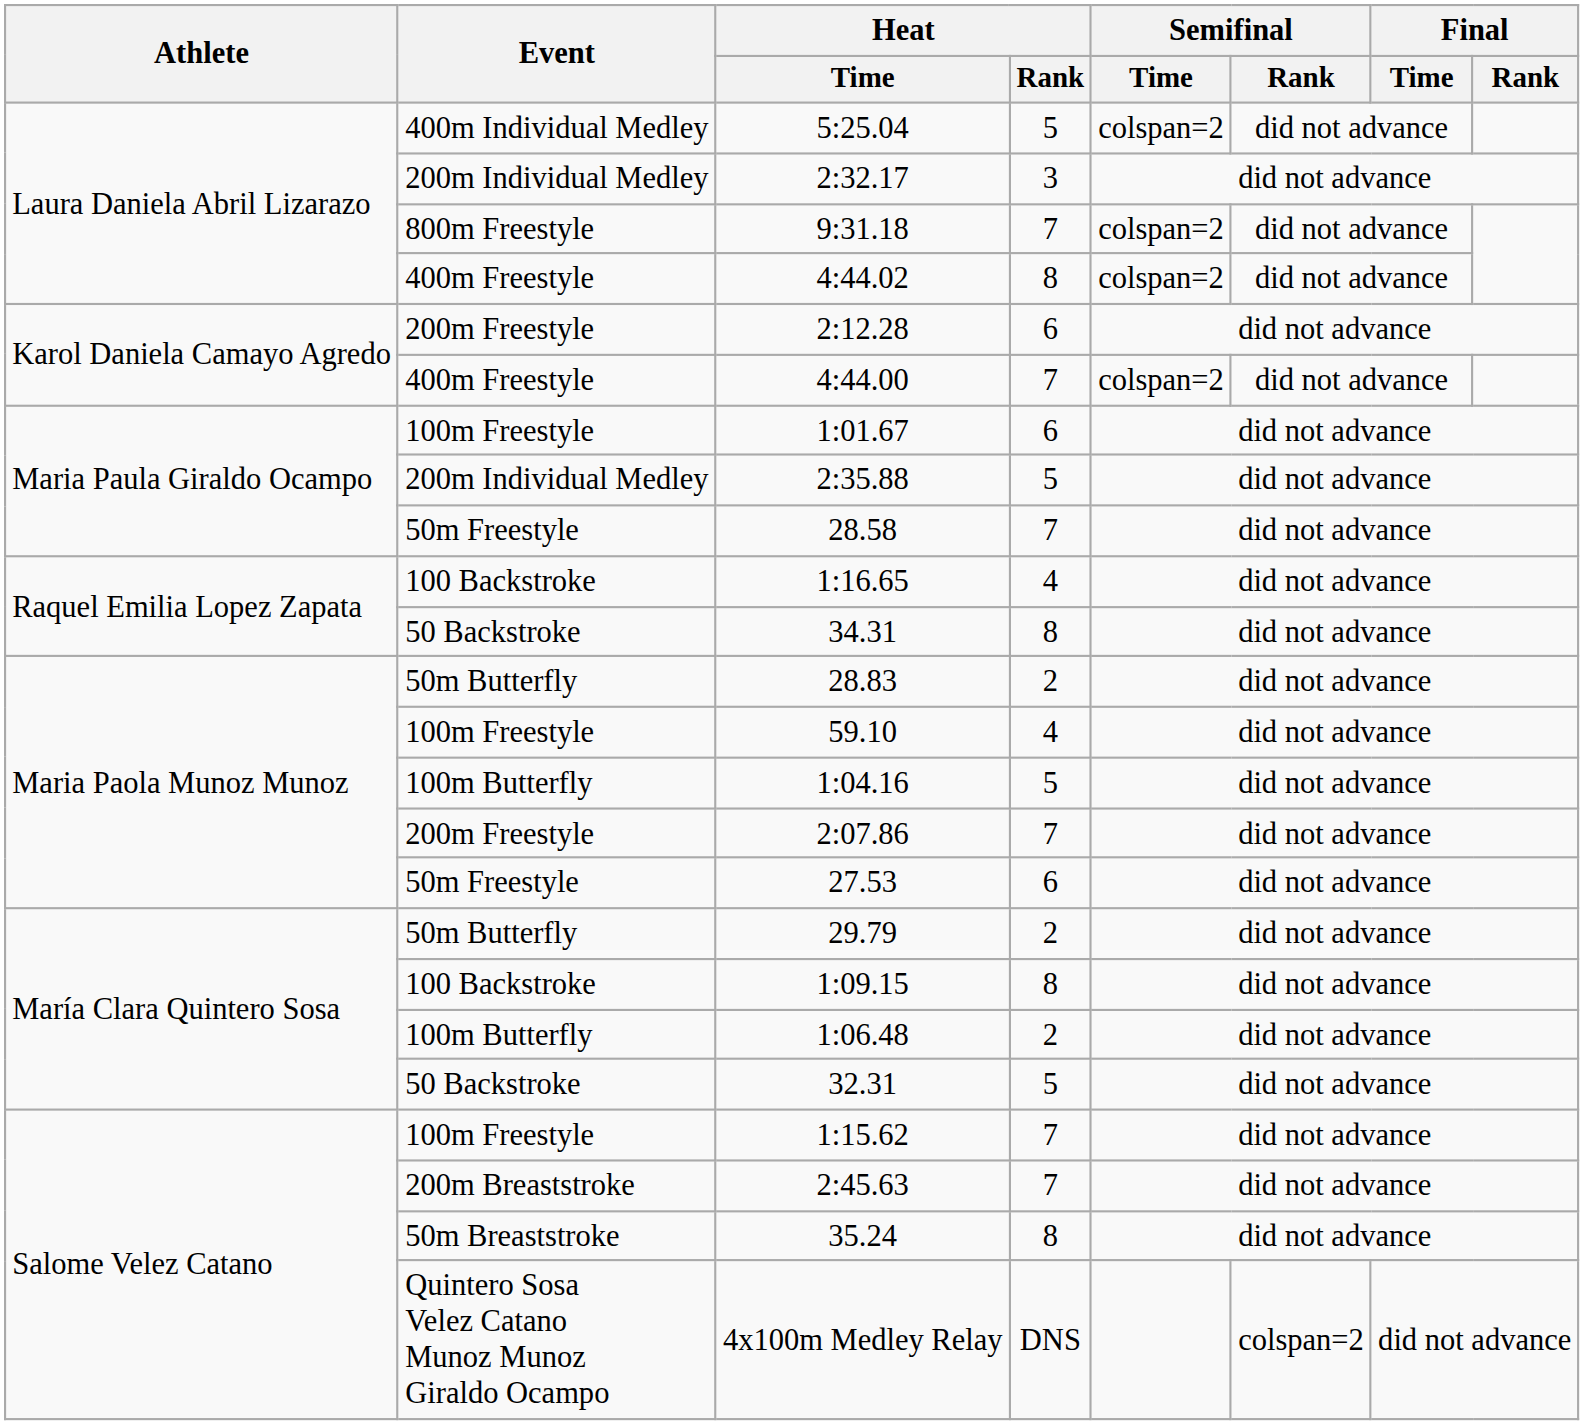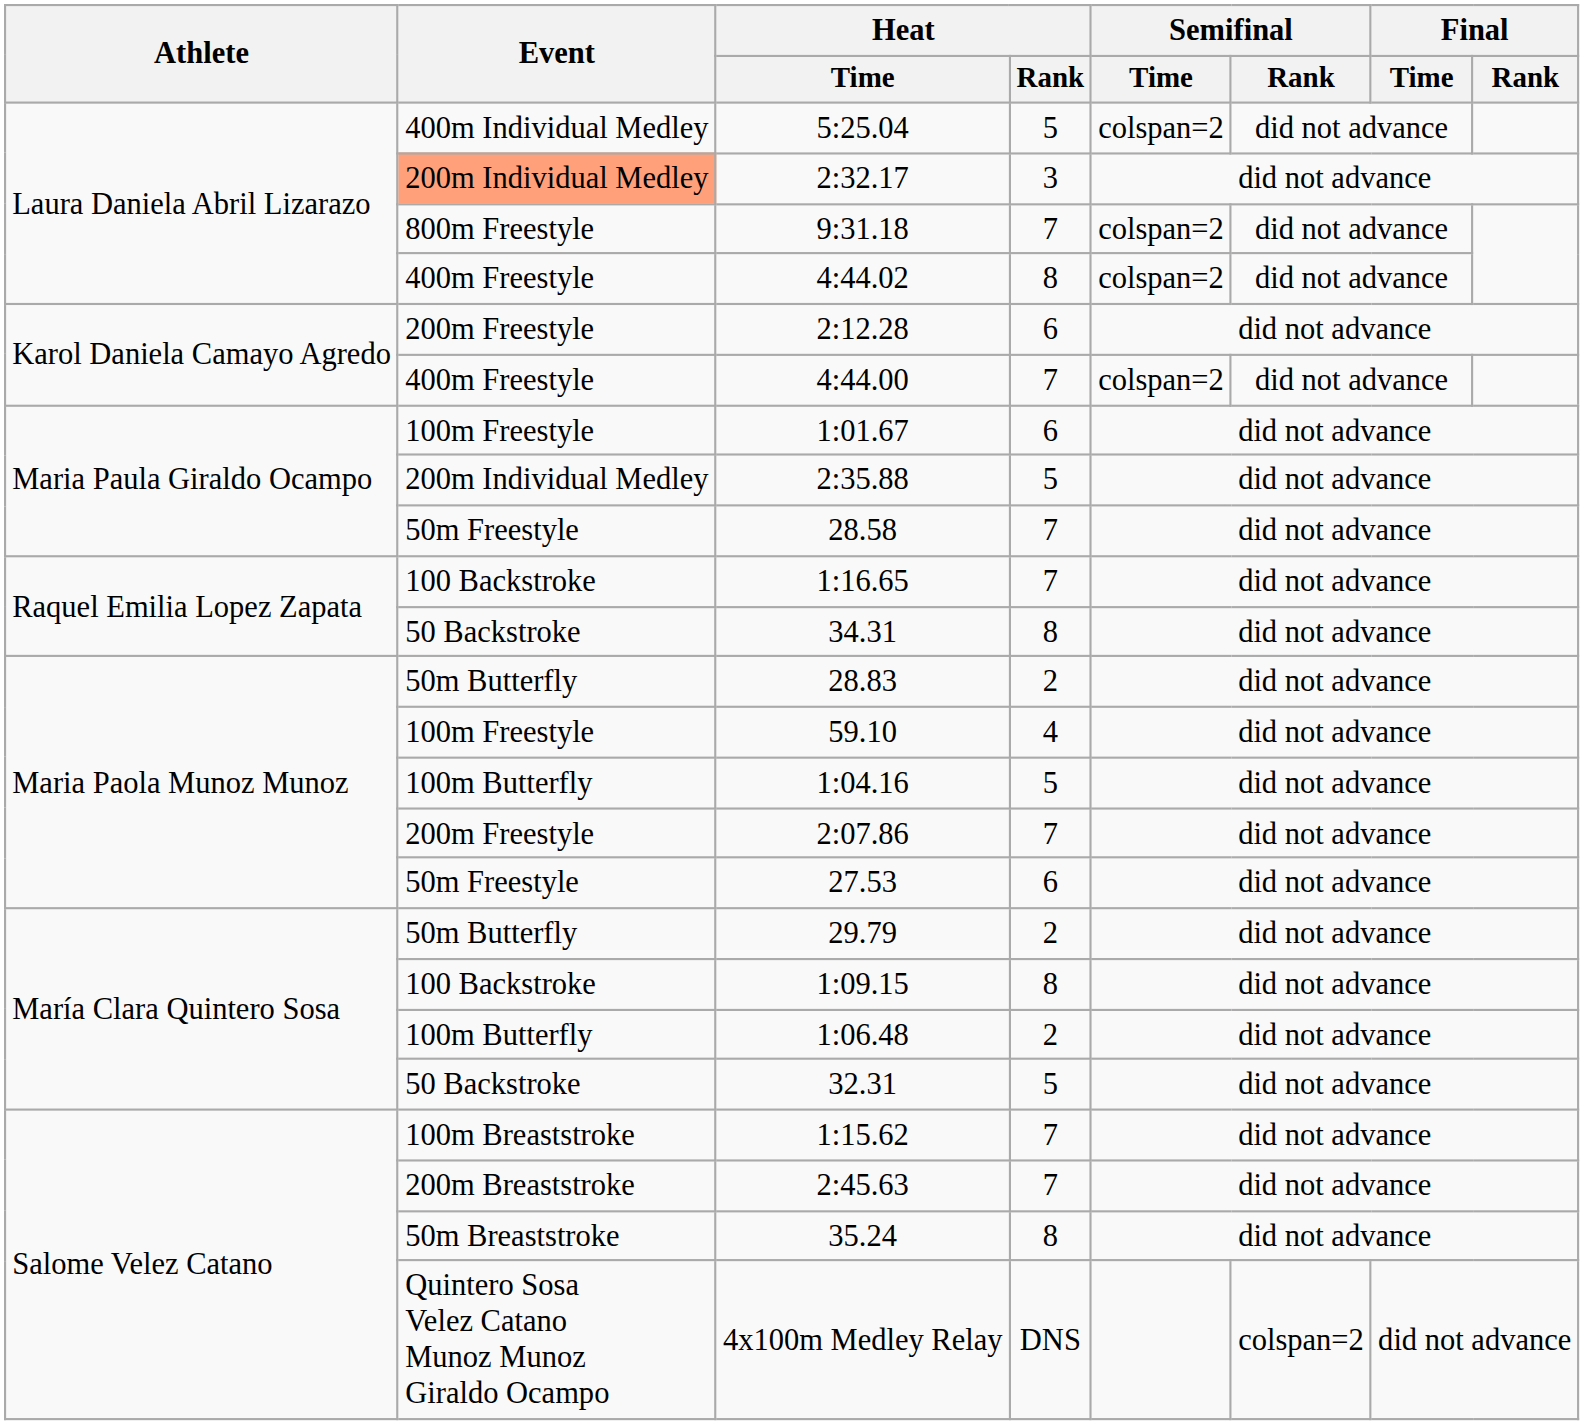2:32.17 | Event: no background -> lightsalmon background
1:16.65 | Heat / Rank: 4 -> 7
1:15.62 | Event: 100m Freestyle -> 100m Breaststroke
